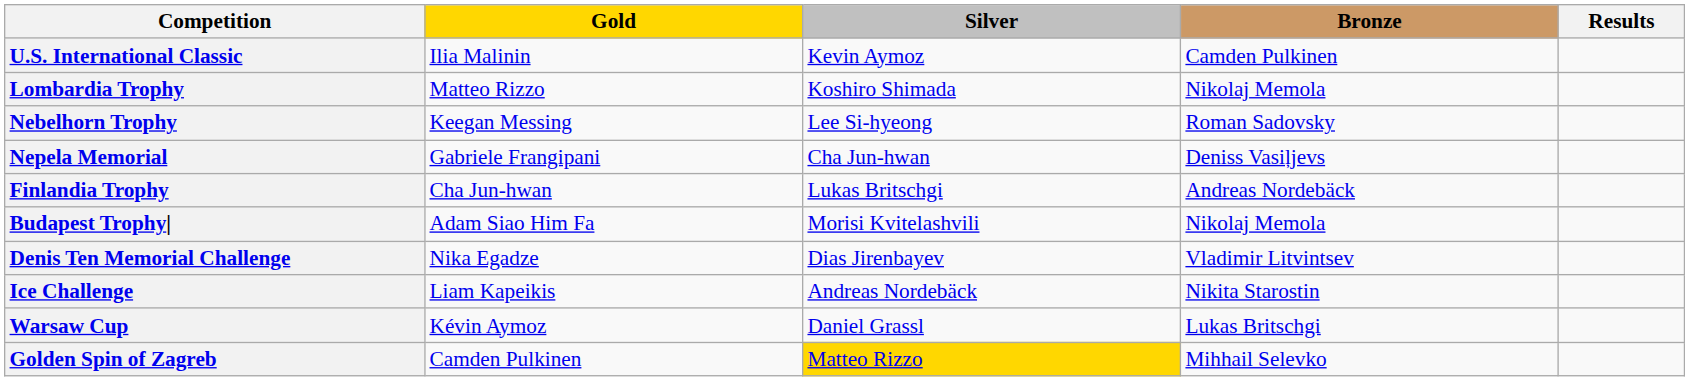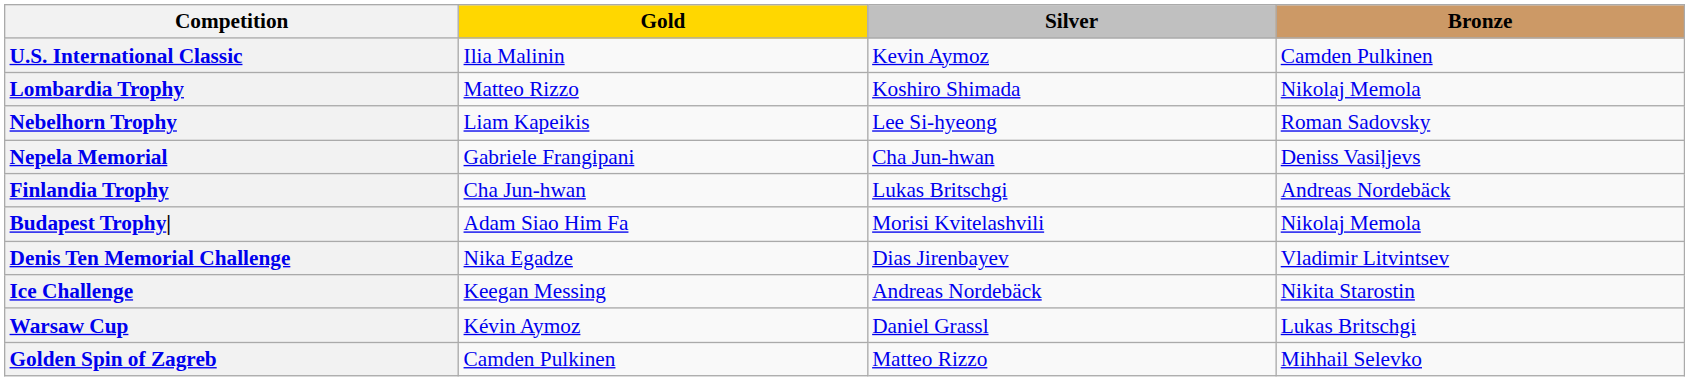- column: Results
Nebelhorn Trophy | Gold: Keegan Messing -> Liam Kapeikis
Ice Challenge | Gold: Liam Kapeikis -> Keegan Messing
Golden Spin of Zagreb | Silver: gold background -> no background
